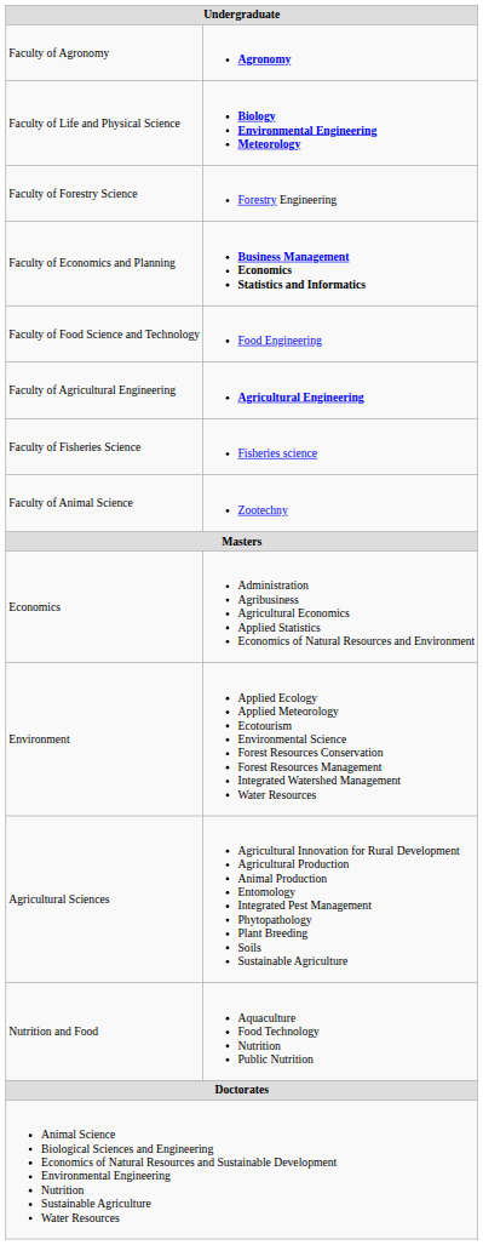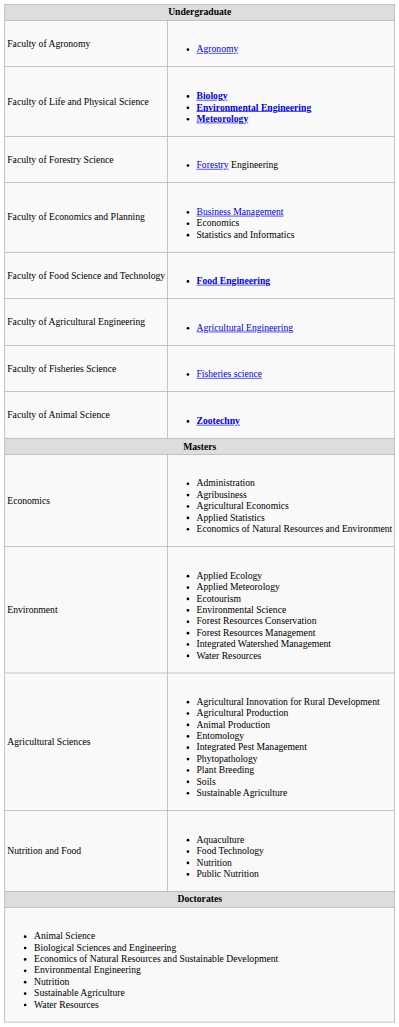Faculty of Agronomy | column 2: bold -> normal
Faculty of Economics and Planning | column 2: bold -> normal
Faculty of Food Science and Technology | column 2: normal -> bold
Faculty of Agricultural Engineering | column 2: bold -> normal
Faculty of Animal Science | column 2: normal -> bold
